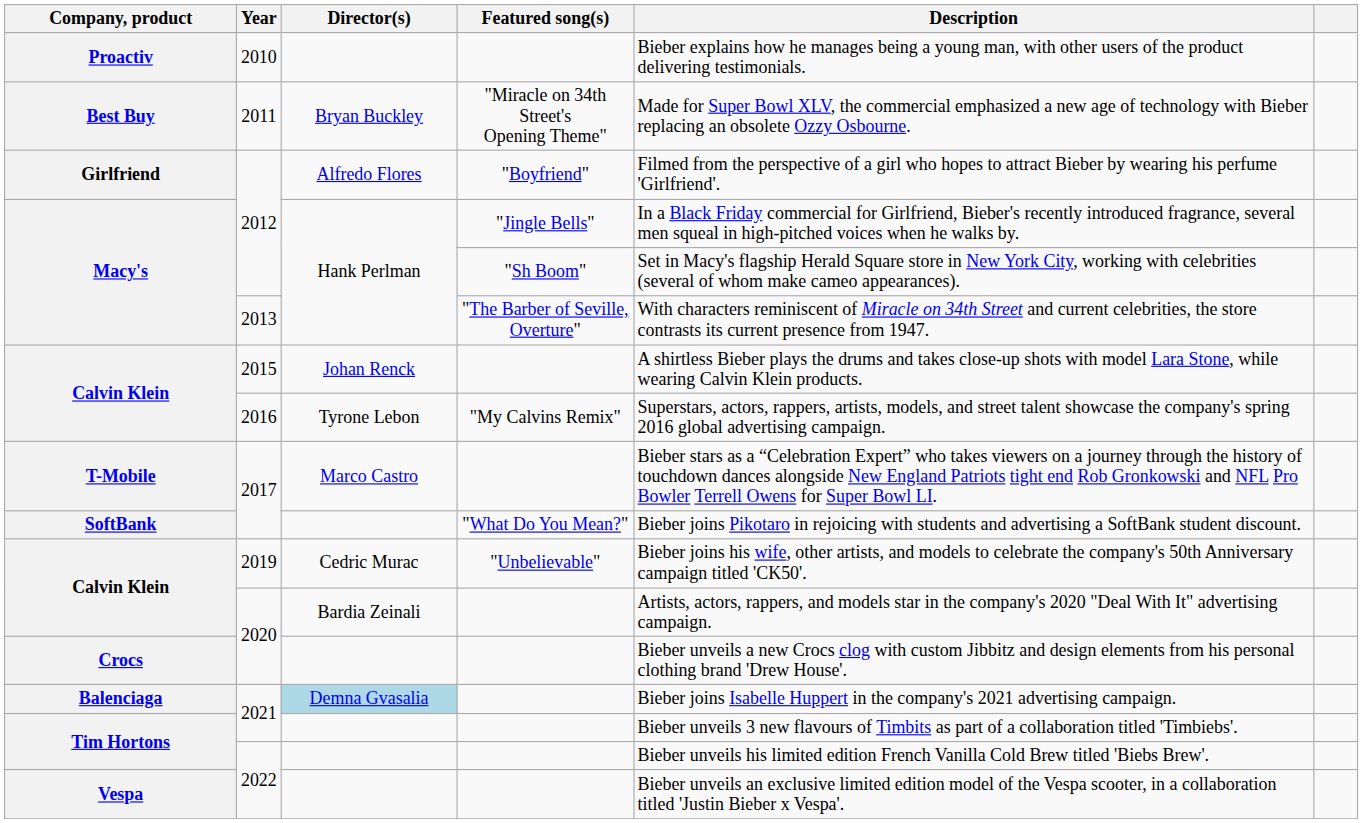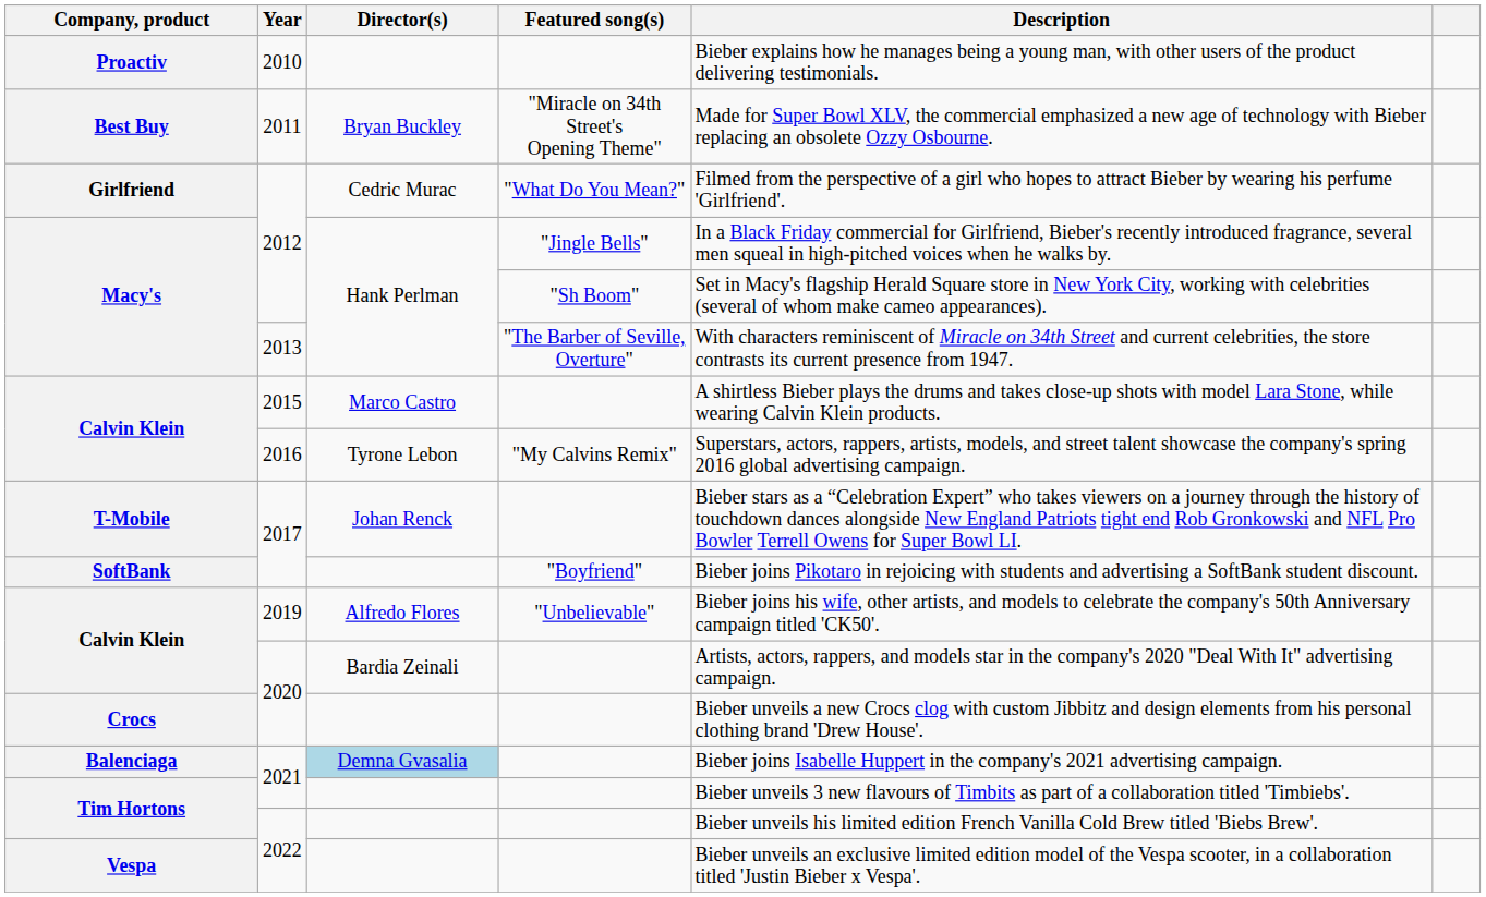Girlfriend | Director(s): Alfredo Flores -> Cedric Murac
Girlfriend | Featured song(s): "Boyfriend" -> "What Do You Mean?"
Calvin Klein / 2015 | Director(s): Johan Renck -> Marco Castro
T-Mobile | Director(s): Marco Castro -> Johan Renck
SoftBank | Featured song(s): "What Do You Mean?" -> "Boyfriend"
Calvin Klein / 2019 | Director(s): Cedric Murac -> Alfredo Flores
